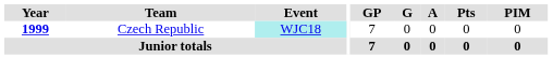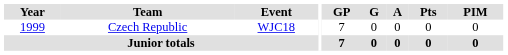Czech Republic | Year: bold -> normal
Czech Republic | Event: paleturquoise background -> no background
